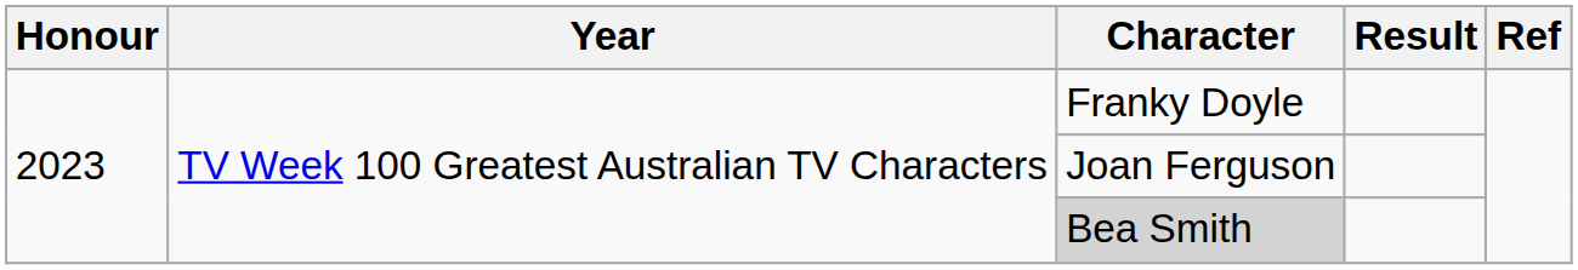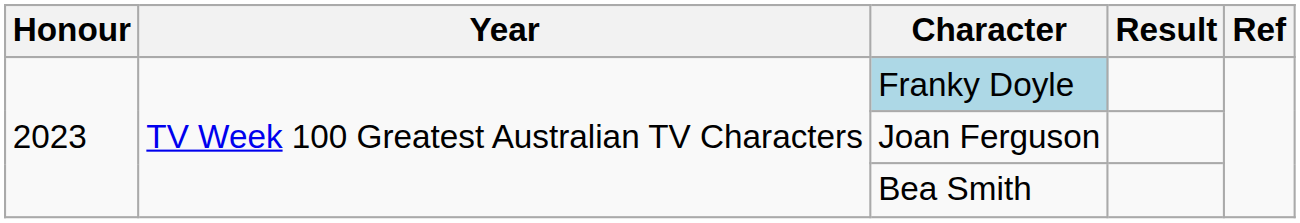Franky Doyle | Character: no background -> lightblue background
Bea Smith | Character: lightgrey background -> no background
